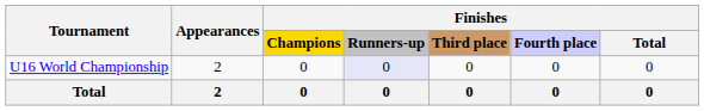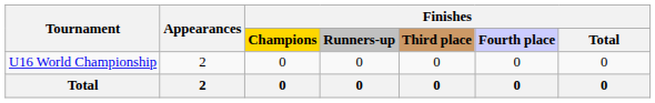U16 World Championship | Finishes / Runners-up: lavender background -> no background
